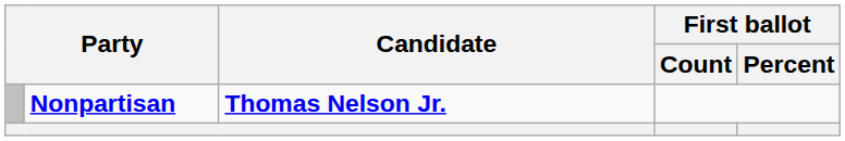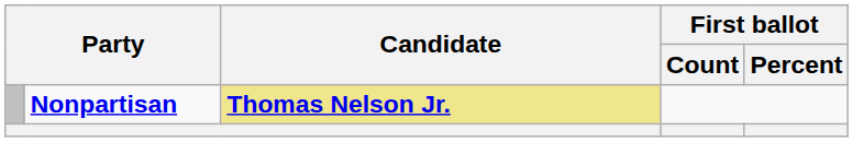Nonpartisan | Candidate: no background -> khaki background
